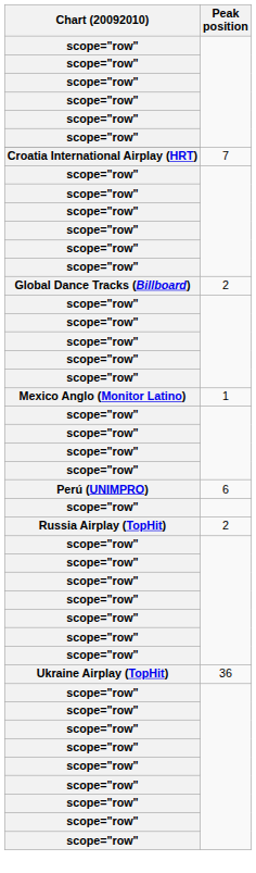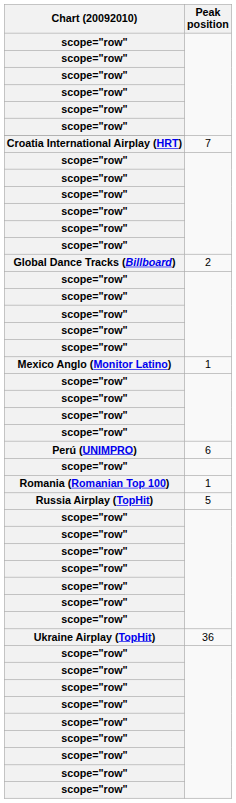+ row: Romania (Romanian Top 100) | 1
Russia Airplay (TopHit) | Peak position: 2 -> 5
